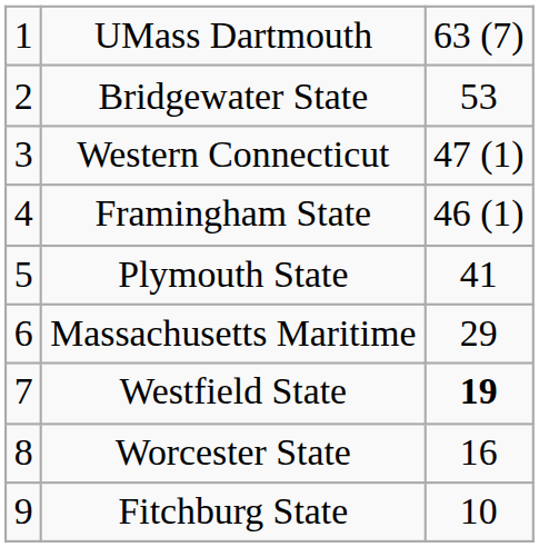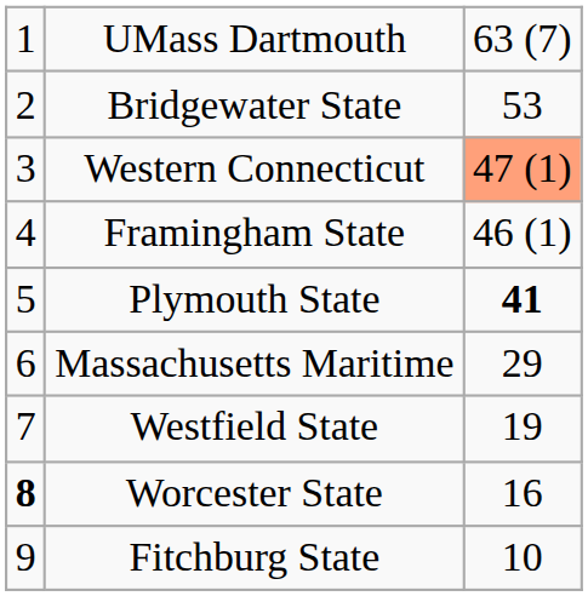Western Connecticut | column 3: no background -> lightsalmon background
Plymouth State | column 3: normal -> bold
Westfield State | column 3: bold -> normal
Worcester State | column 1: normal -> bold
